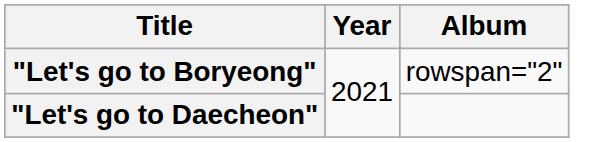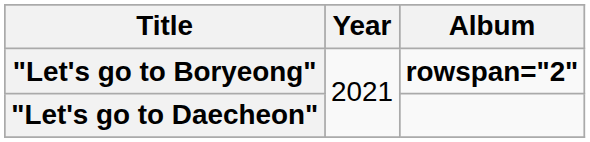"Let's go to Boryeong" | Album: normal -> bold
